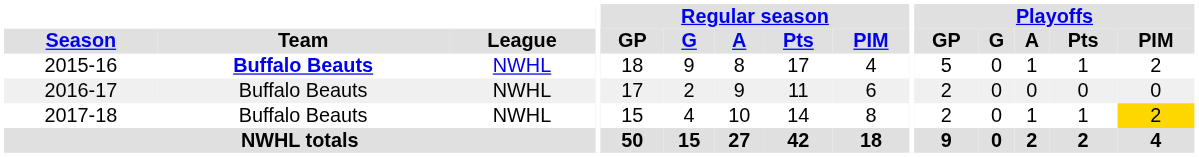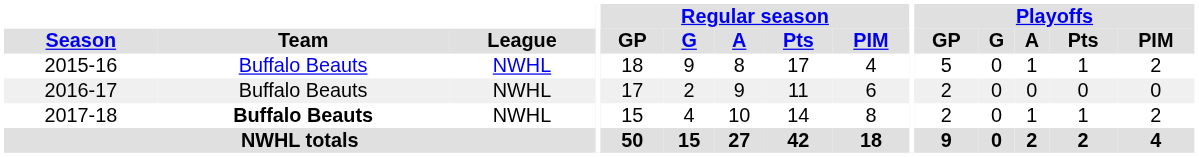2015-16 | Team: bold -> normal
2017-18 | Team: normal -> bold
2017-18 | Playoffs / PIM: gold background -> no background
